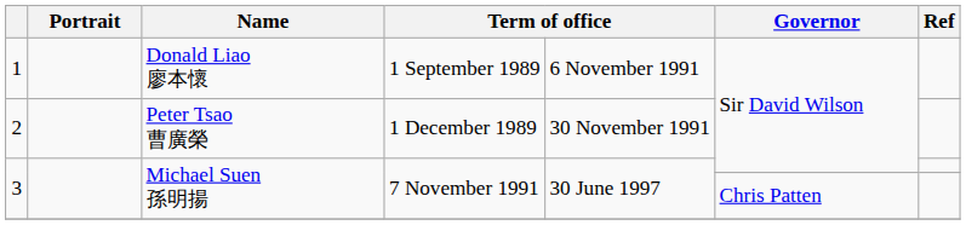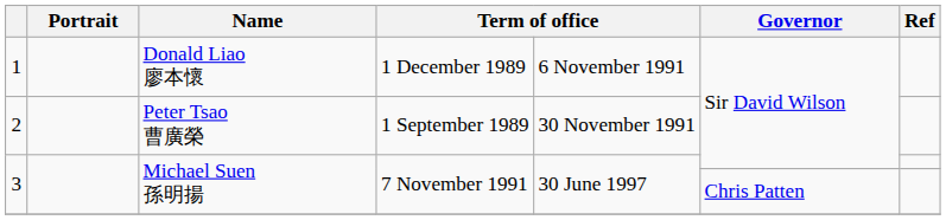1 | column 4: 1 September 1989 -> 1 December 1989
2 | column 4: 1 December 1989 -> 1 September 1989
